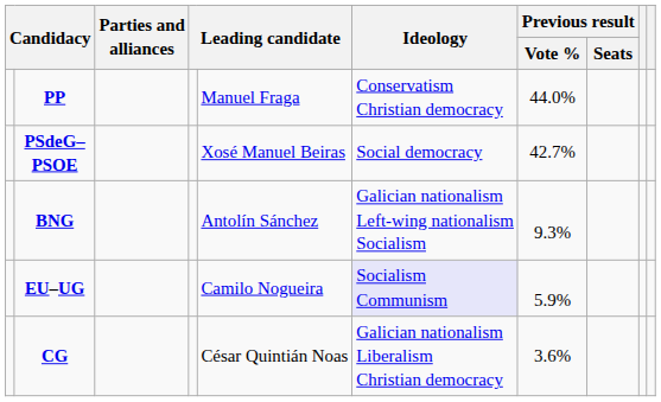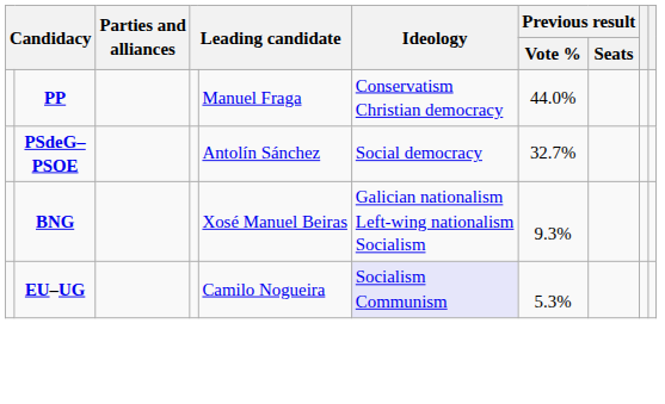PSdeG– PSOE | column 5: Xosé Manuel Beiras -> Antolín Sánchez
PSdeG– PSOE | Previous result / Vote %: 42.7% -> 32.7%
BNG | column 5: Antolín Sánchez -> Xosé Manuel Beiras
EU–UG | Previous result / Vote %: 5.9% -> 5.3%
- row: CG | César Quintián Noas | Galician nationalism Liberalism Christian democracy | 3.6%
